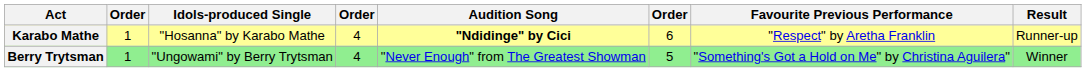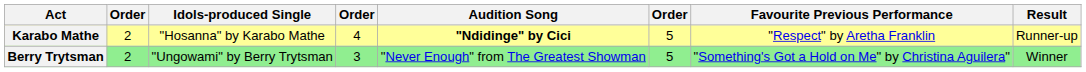Karabo Mathe | column 2: 1 -> 2
Karabo Mathe | column 6: 6 -> 5
Berry Trytsman | column 2: 1 -> 2
Berry Trytsman | column 4: 4 -> 3
